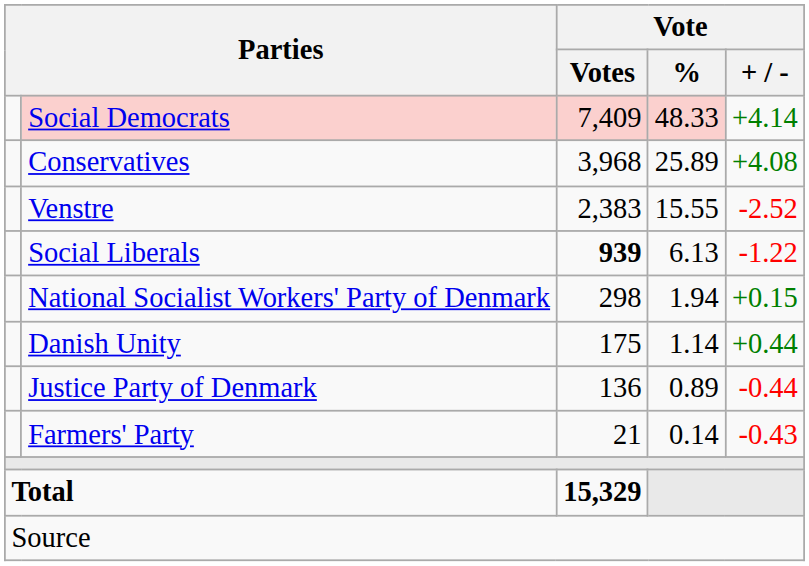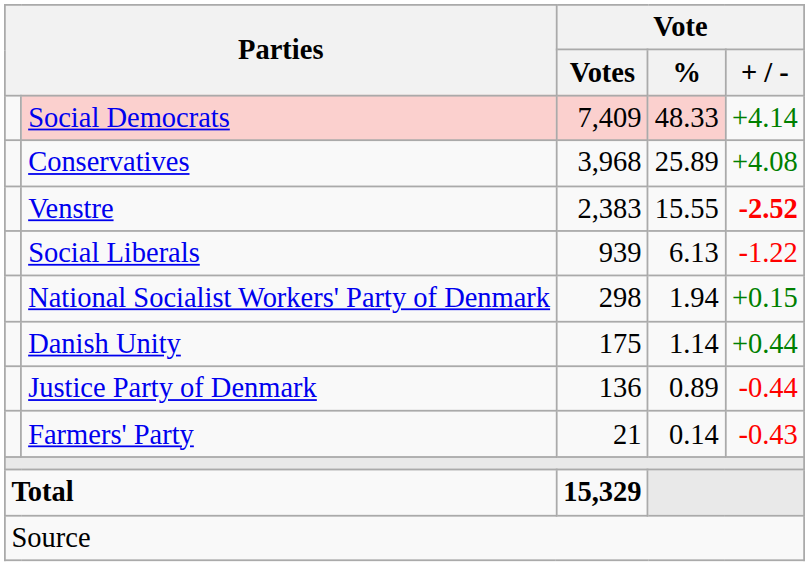Venstre | Vote / + / -: normal -> bold
Social Liberals | Vote / Votes: bold -> normal
